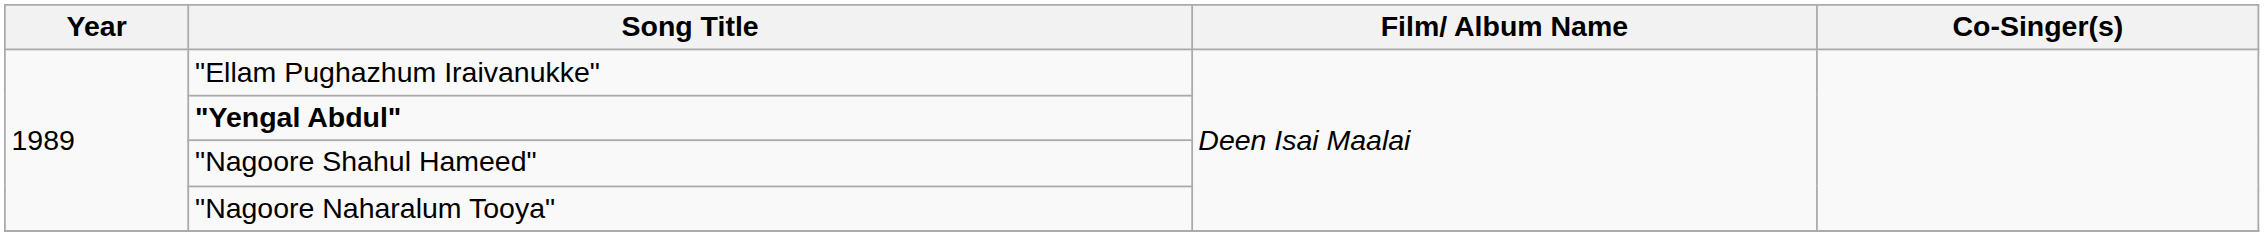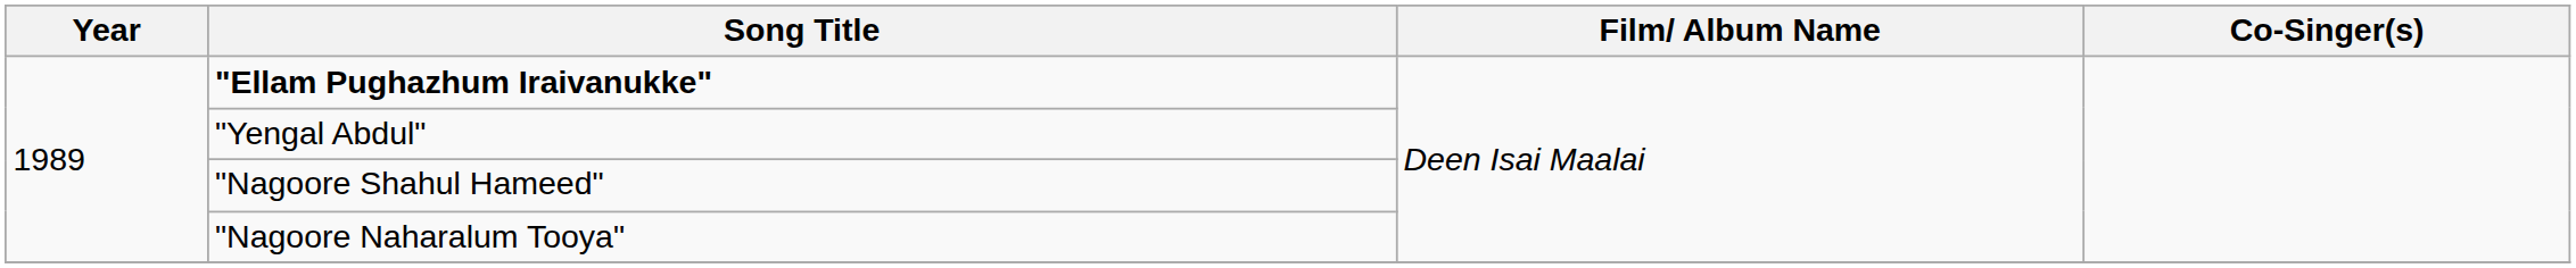"Ellam Pughazhum Iraivanukke" | Song Title: normal -> bold
"Yengal Abdul" | Song Title: bold -> normal
